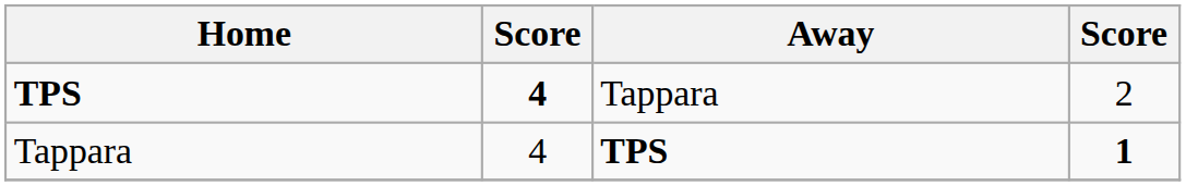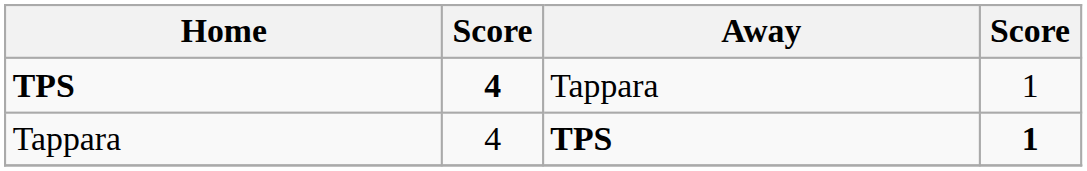row 2 | column 4: 2 -> 1
